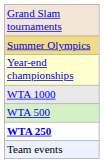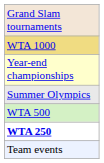row 2 | column 1: Summer Olympics -> WTA 1000
row 4 | column 1: WTA 1000 -> Summer Olympics
